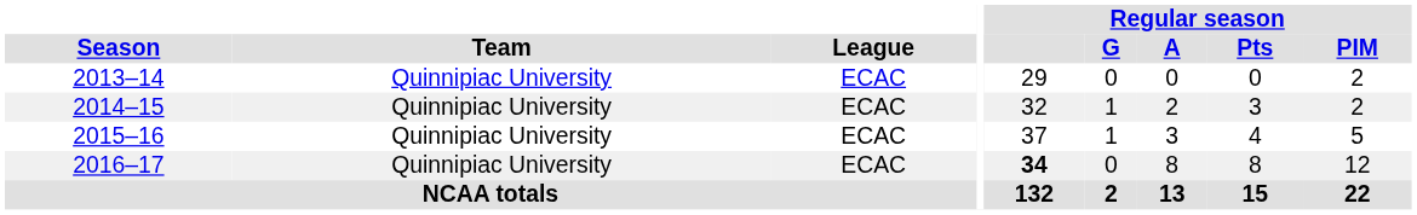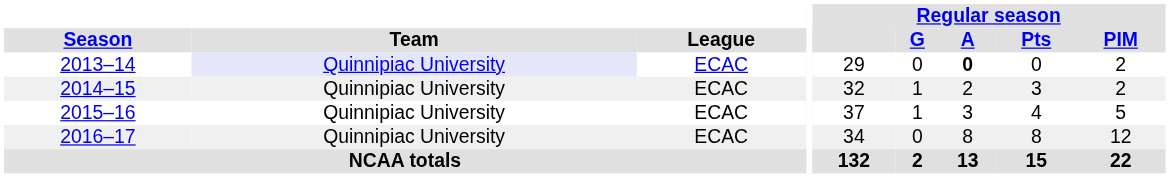2013–14 | Team: no background -> lavender background
2013–14 | Regular season / A: normal -> bold
2016–17 | Regular season: bold -> normal
